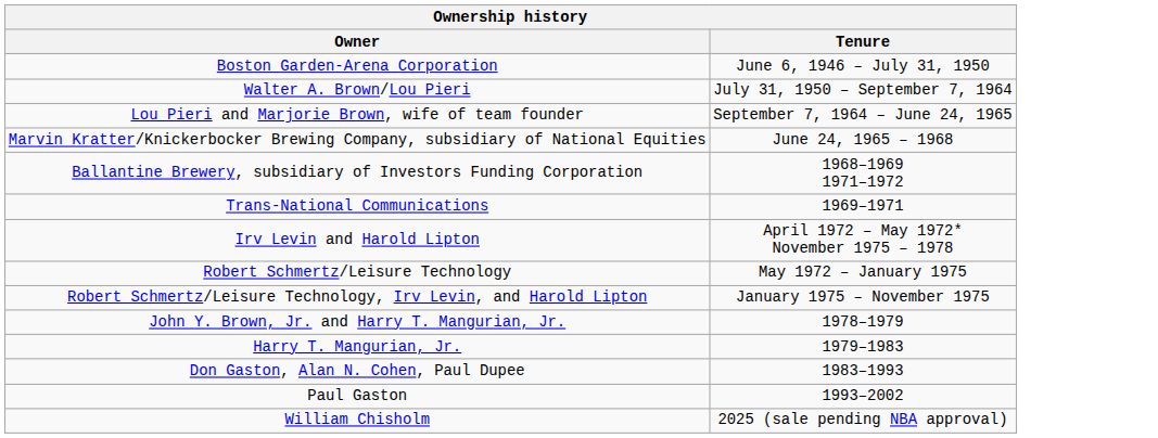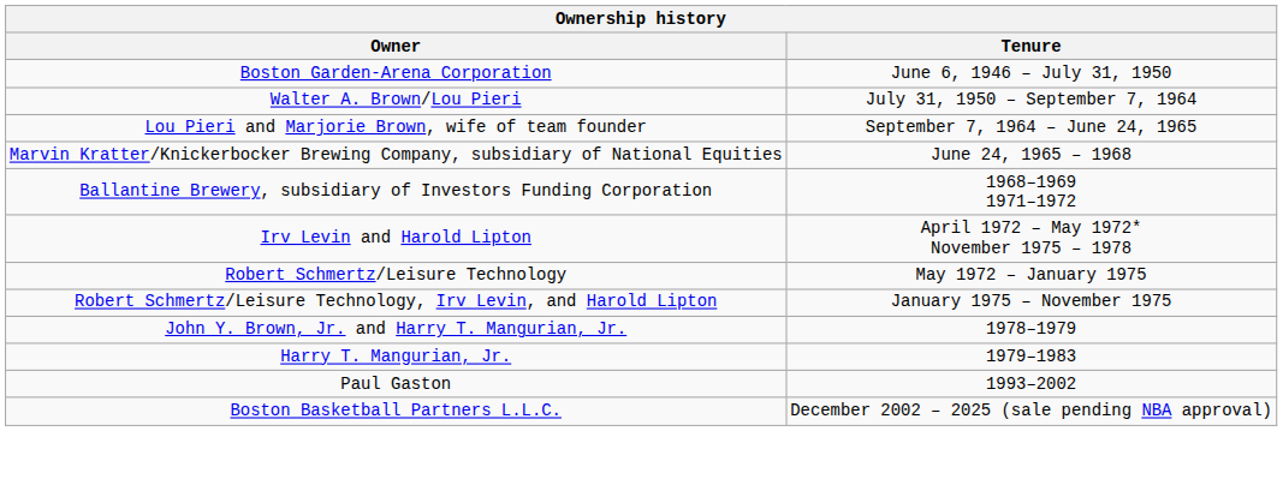- row: Trans-National Communications | 1969–1971
- row: Don Gaston, Alan N. Cohen, Paul Dupee | 1983–1993
+ row: Boston Basketball Partners L.L.C. | December 2002 – 2025 (sale pending NBA approval)
- row: William Chisholm | 2025 (sale pending NBA approval)
